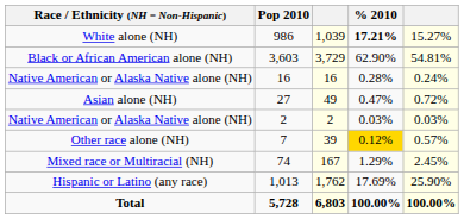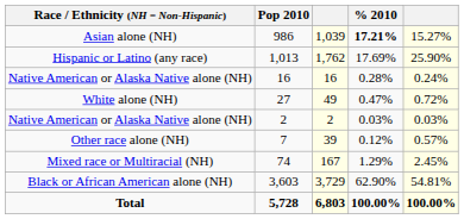986 | Race / Ethnicity (NH = Non-Hispanic): White alone (NH) -> Asian alone (NH)
rows swapped: 3,603 <-> 1,013
27 | Race / Ethnicity (NH = Non-Hispanic): Asian alone (NH) -> White alone (NH)
7 | % 2010: gold background -> no background
